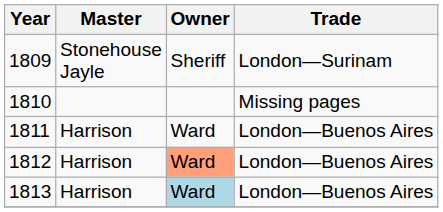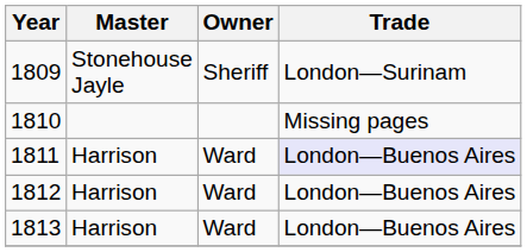1811 | Trade: no background -> lavender background
1812 | Owner: lightsalmon background -> no background
1813 | Owner: lightblue background -> no background
